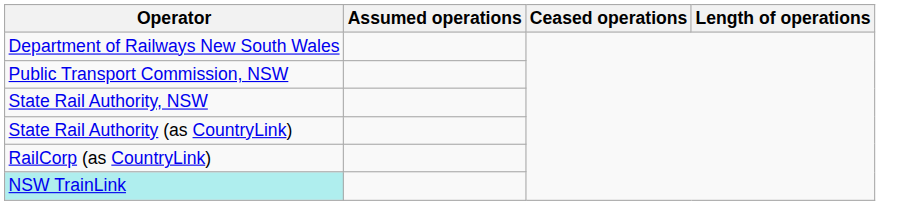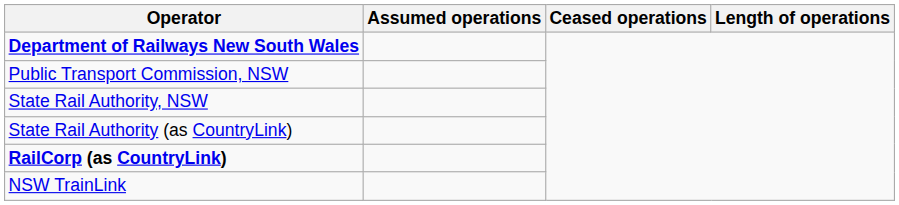Department of Railways New South Wales | Operator: normal -> bold
RailCorp (as CountryLink) | Operator: normal -> bold
NSW TrainLink | Operator: paleturquoise background -> no background
